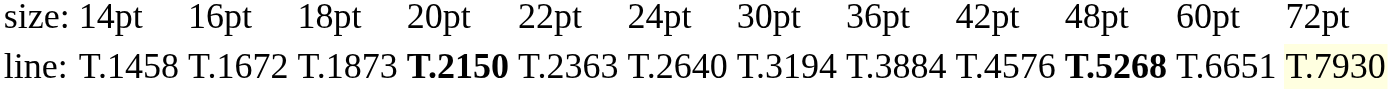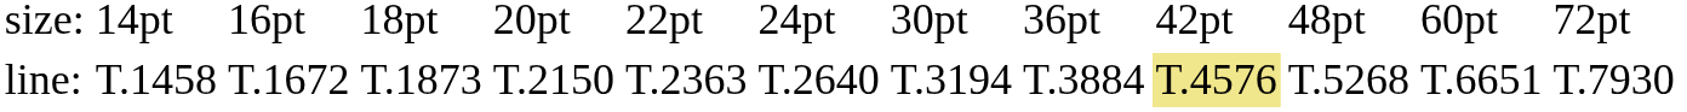line: | column 5: bold -> normal
line: | column 10: no background -> khaki background
line: | column 11: bold -> normal
line: | column 13: lightyellow background -> no background
